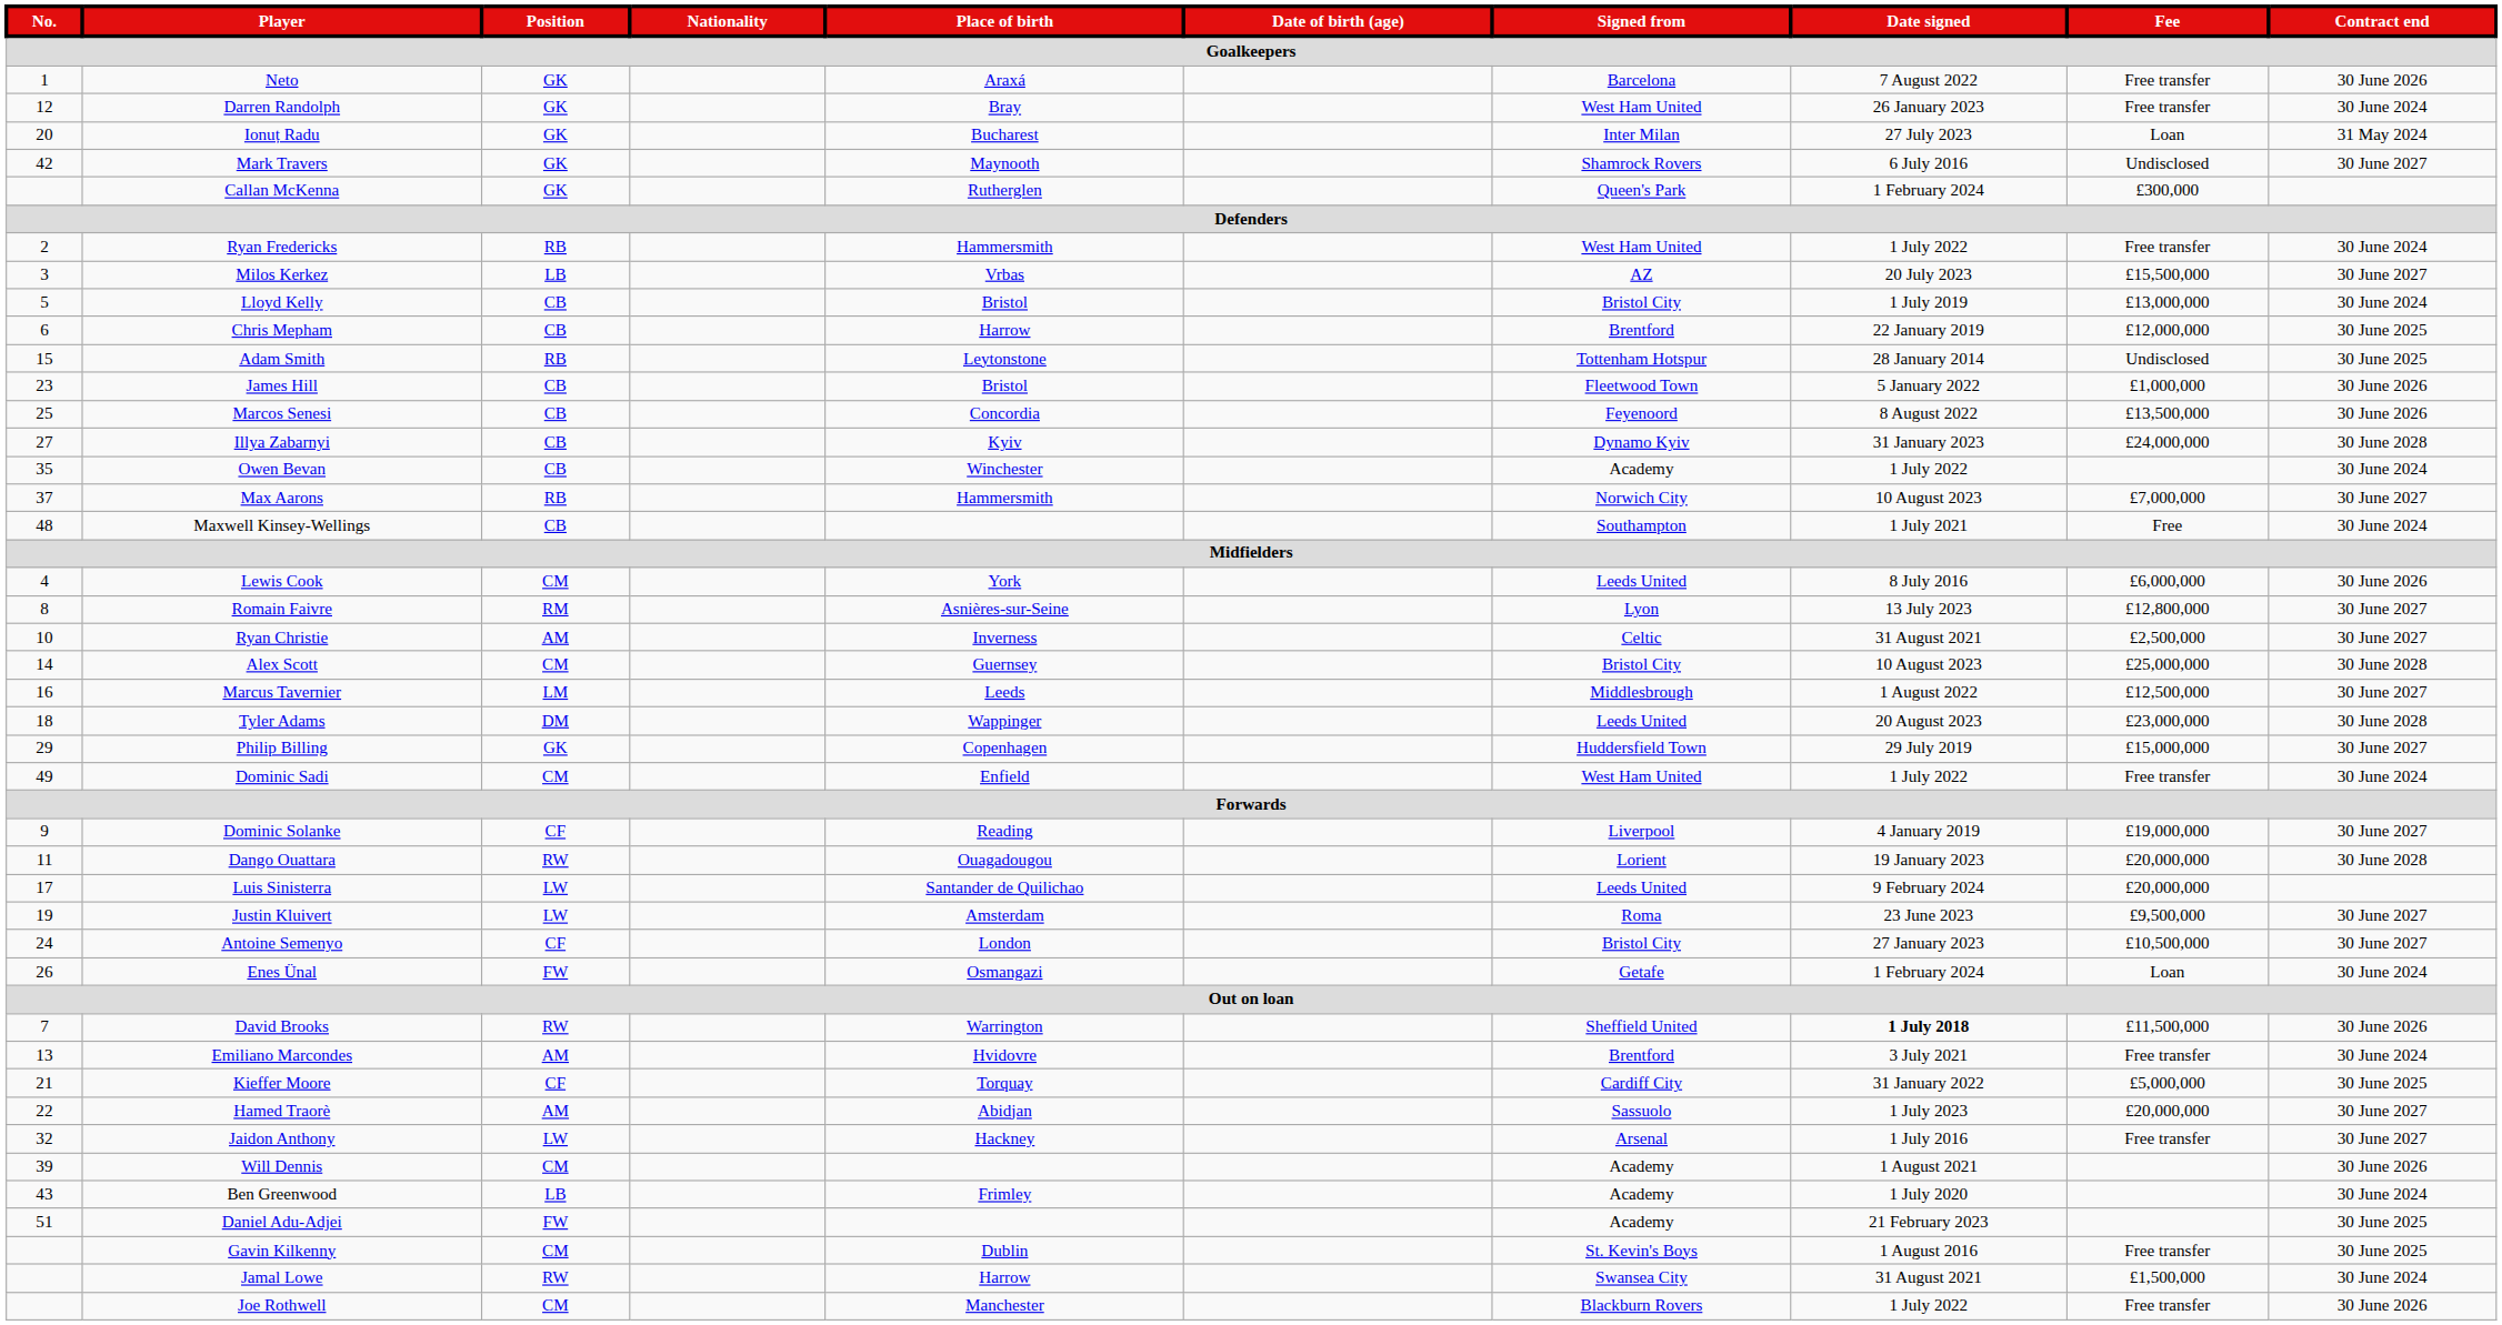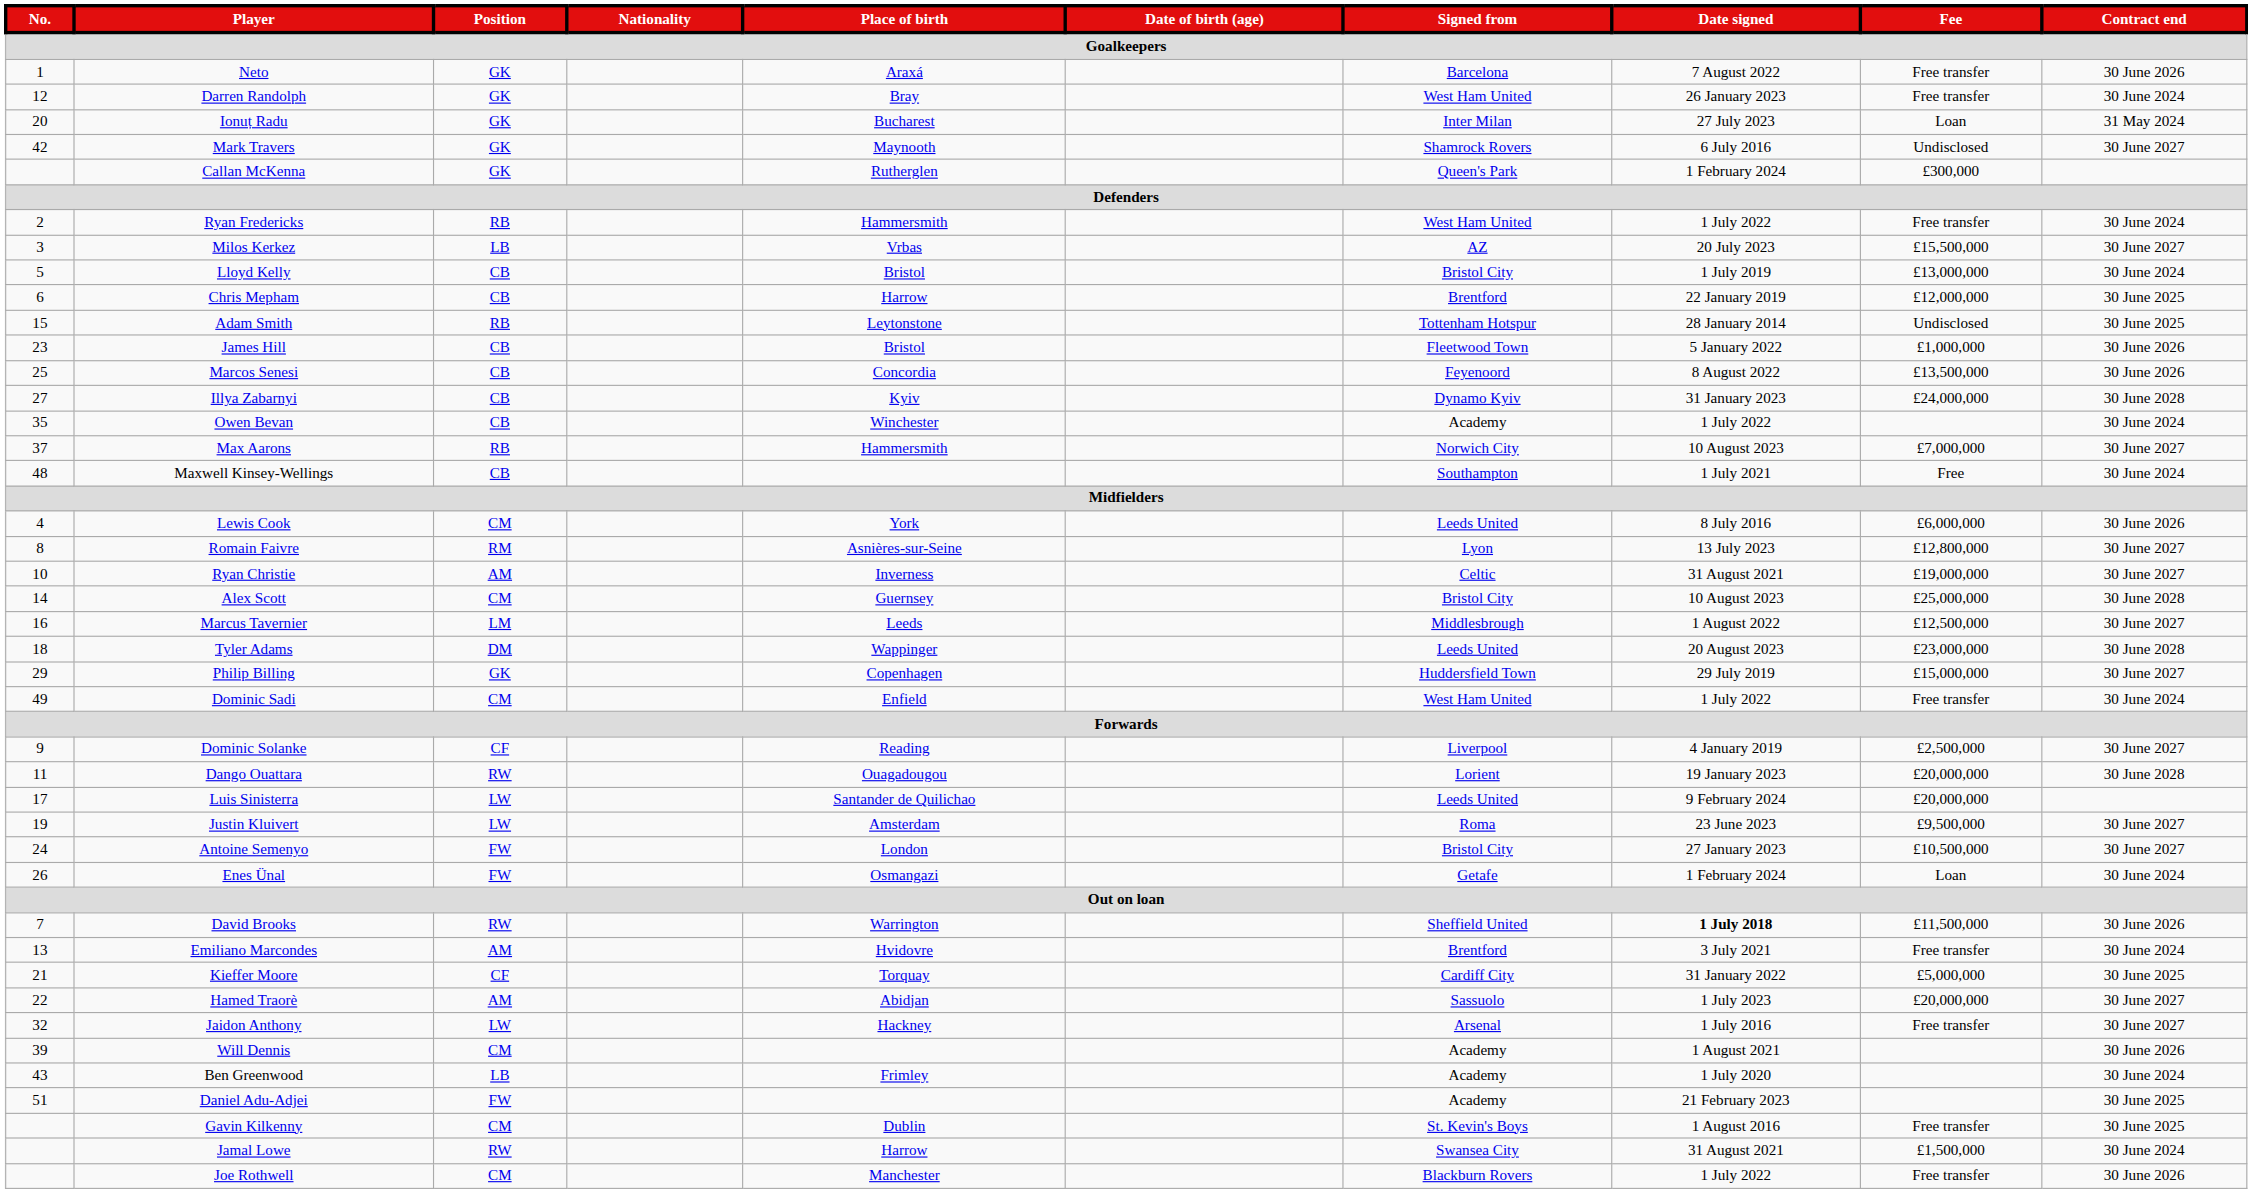Ryan Christie | Fee / Goalkeepers: £2,500,000 -> £19,000,000
Dominic Solanke | Fee / Goalkeepers: £19,000,000 -> £2,500,000
Antoine Semenyo | Position / Goalkeepers: CF -> FW
